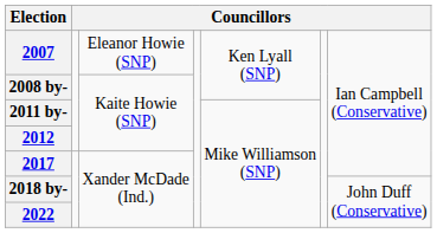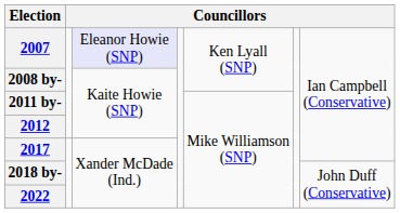2007 | column 3: no background -> lavender background
